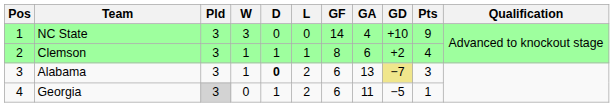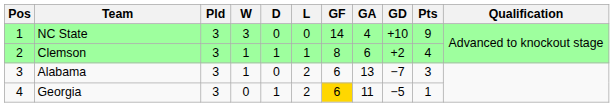Alabama | D: bold -> normal
Alabama | GD: khaki background -> no background
Georgia | Pld: lightgrey background -> no background
Georgia | GF: no background -> gold background
